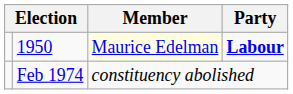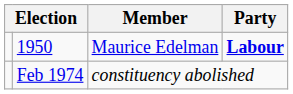1950 | Member: lightyellow background -> no background
